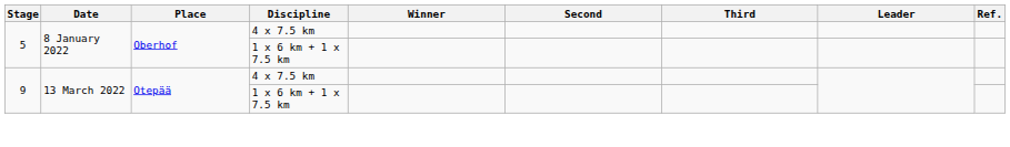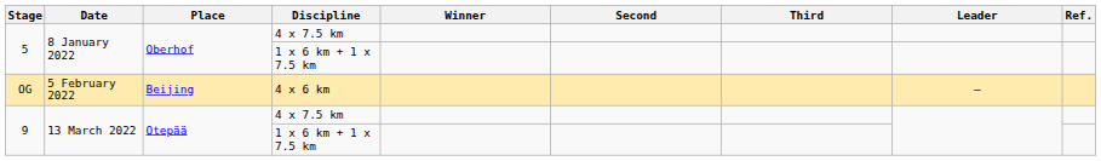+ row: OG | 5 February 2022 | Beijing | 4 x 6 km | —
